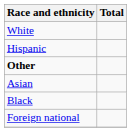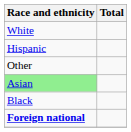Other | Race and ethnicity: bold -> normal
Asian | Race and ethnicity: no background -> lightgreen background
Foreign national | Race and ethnicity: normal -> bold
